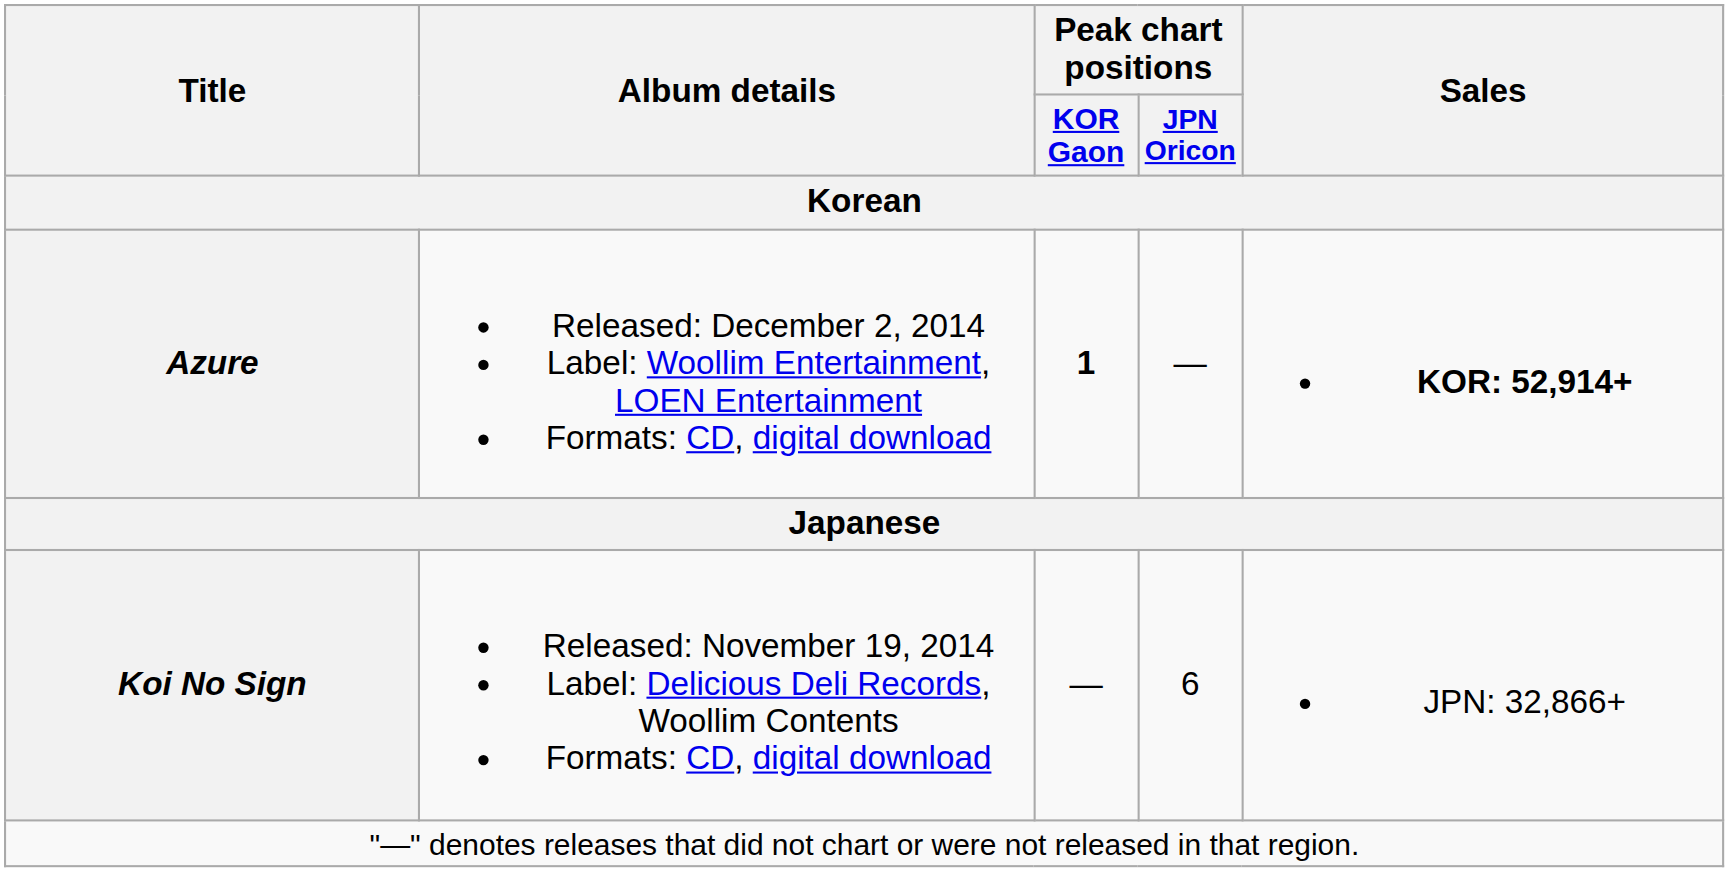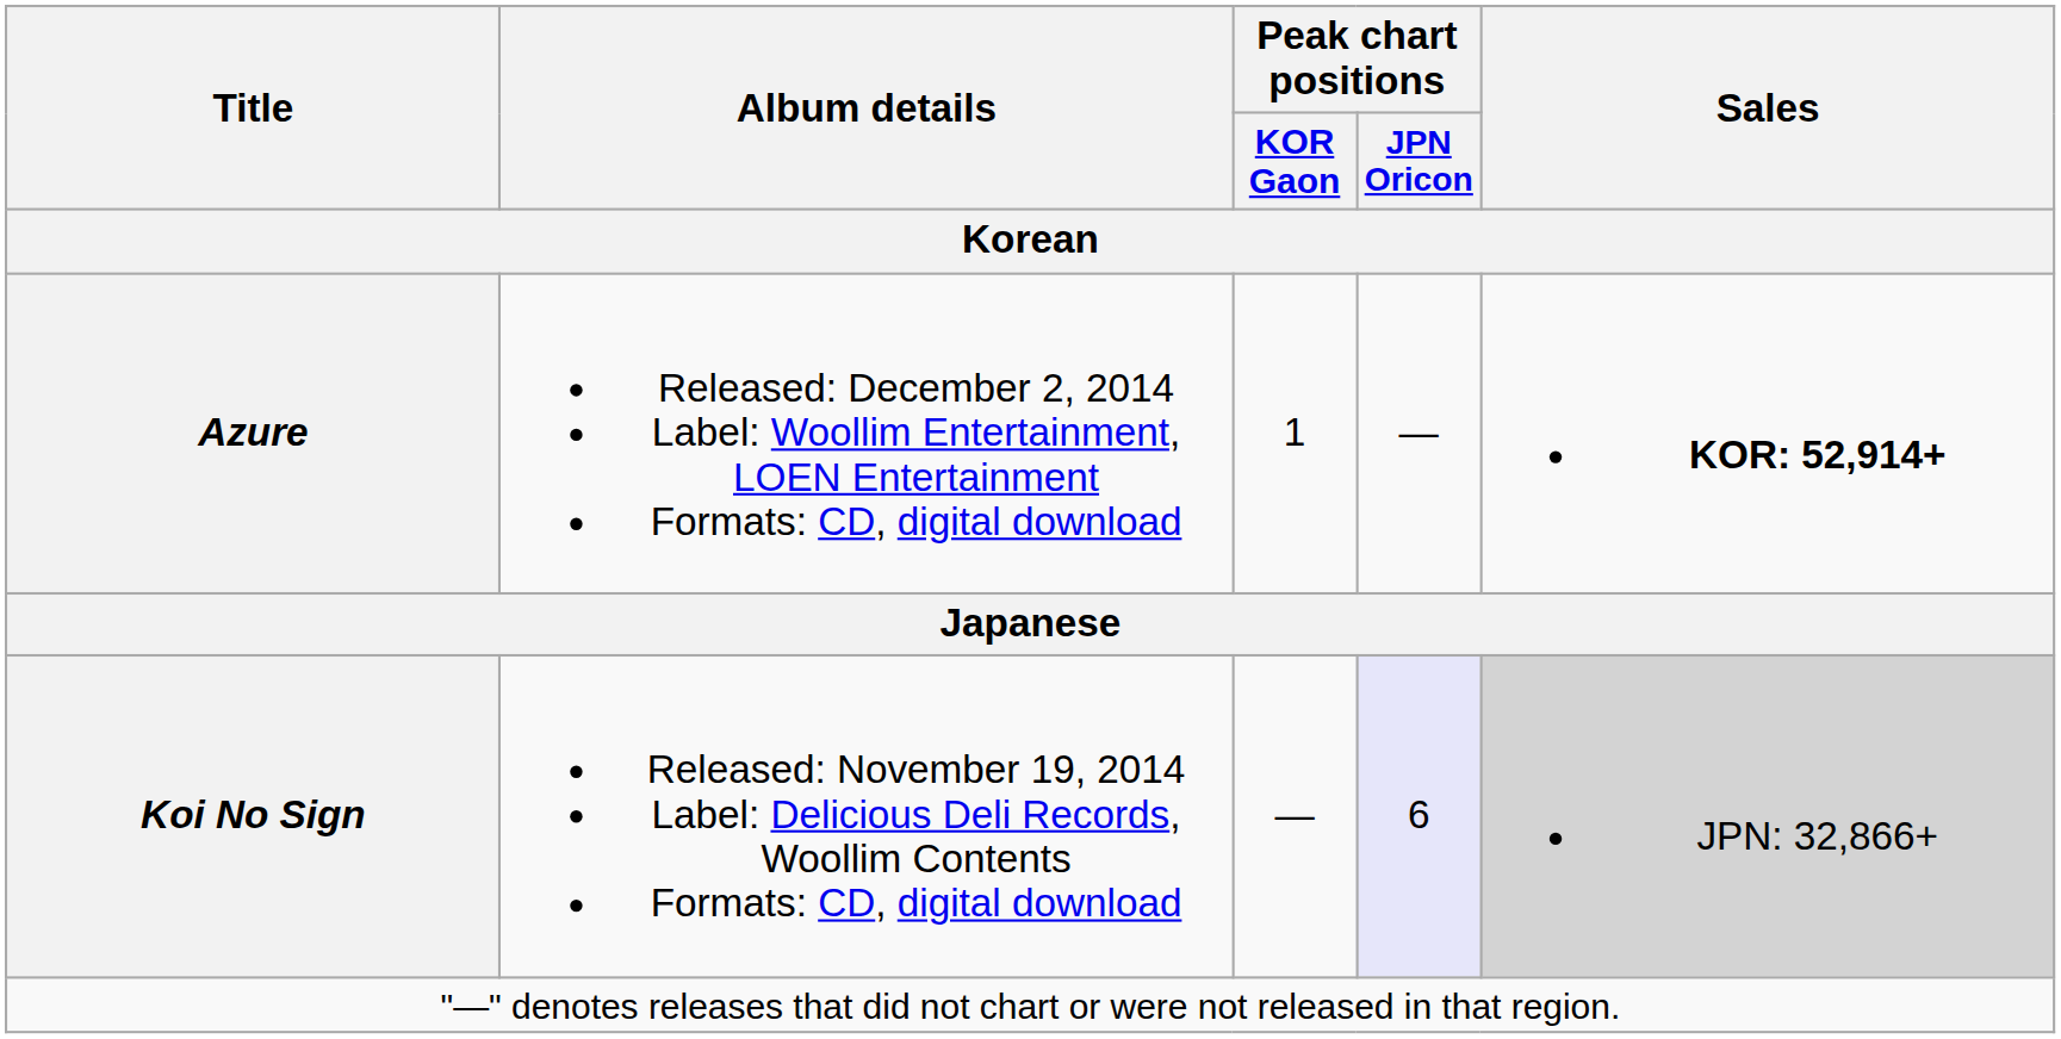Azure | Peak chart positions / KOR Gaon / Korean: bold -> normal
Koi No Sign | Peak chart positions / JPN Oricon / Korean: no background -> lavender background
Koi No Sign | Sales / Korean: no background -> lightgrey background
